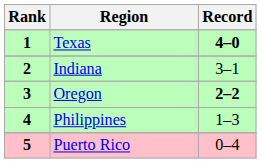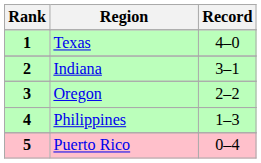Texas | Record: bold -> normal
Oregon | Record: bold -> normal
